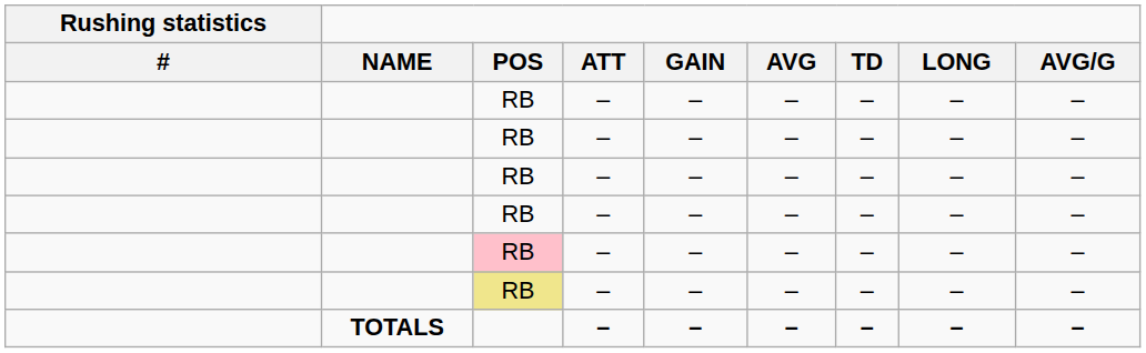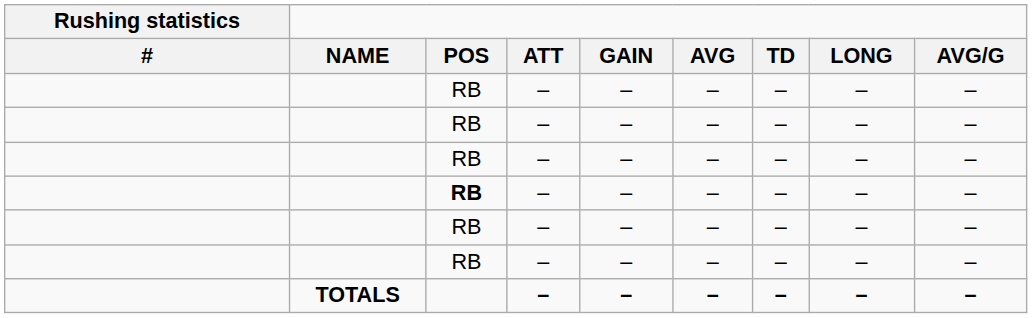row 6 | POS: normal -> bold
row 7 | POS: pink background -> no background
row 8 | POS: khaki background -> no background
